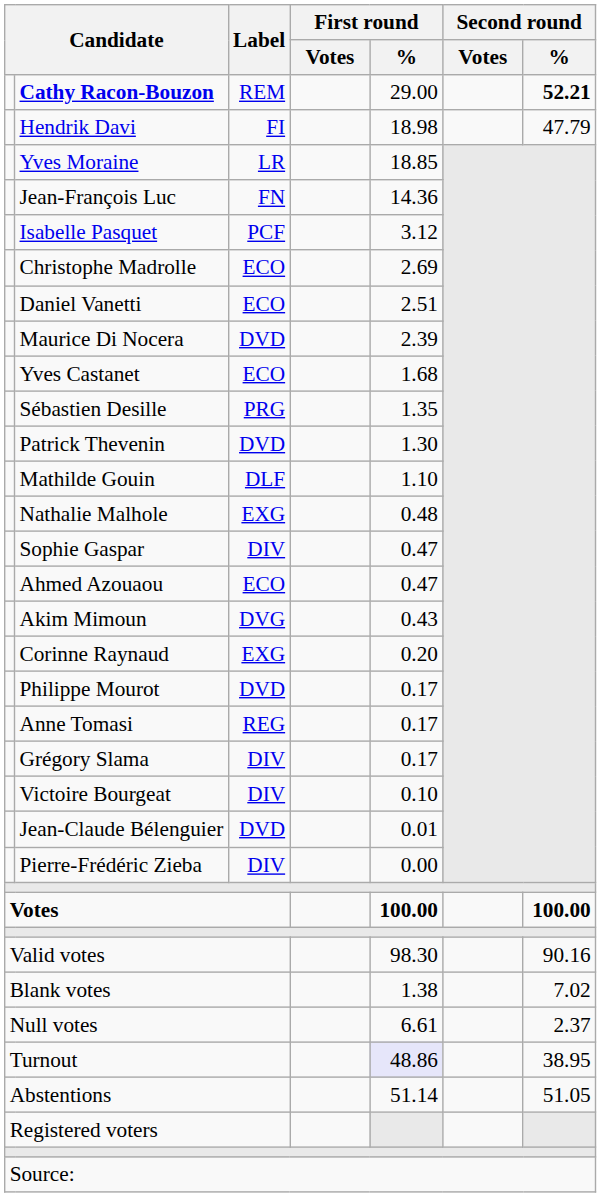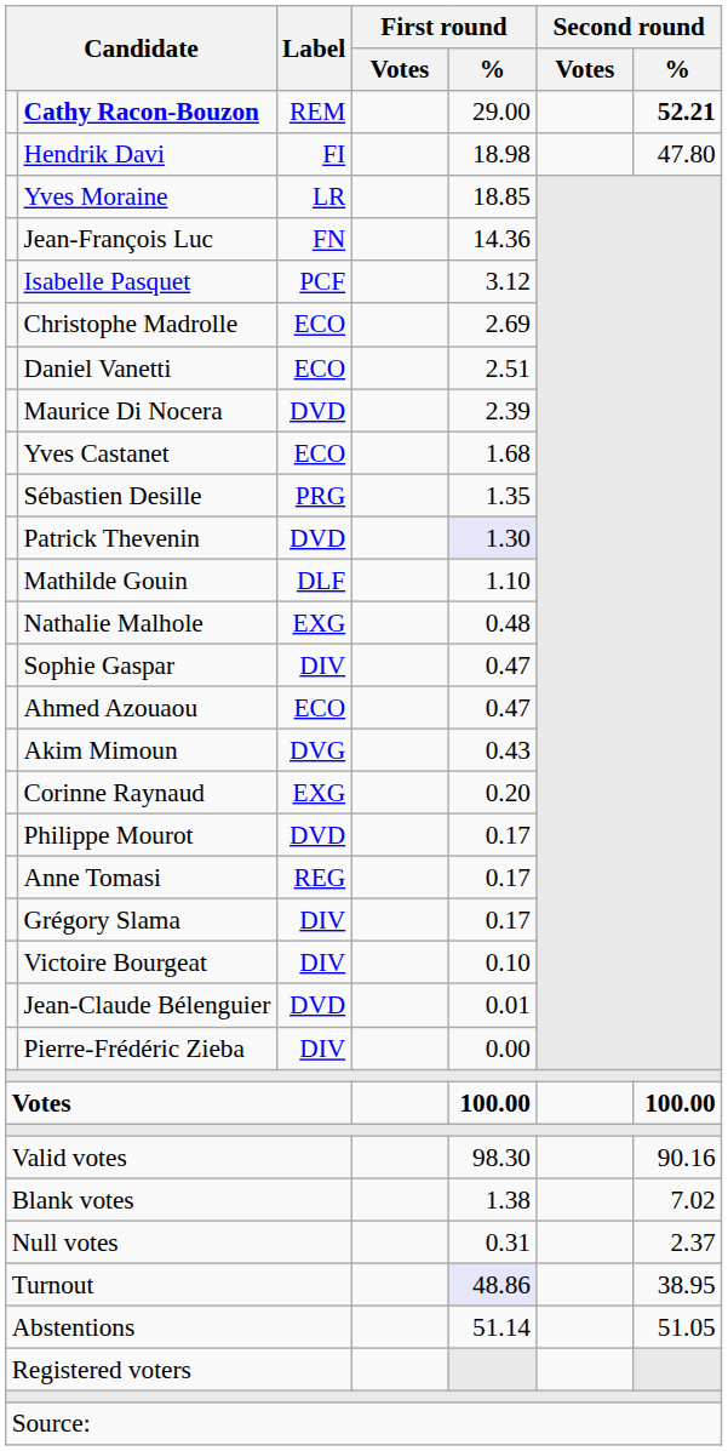Hendrik Davi | Second round / %: 47.79 -> 47.80
Patrick Thevenin | First round / %: no background -> lavender background
Null votes | First round / %: 6.61 -> 0.31
